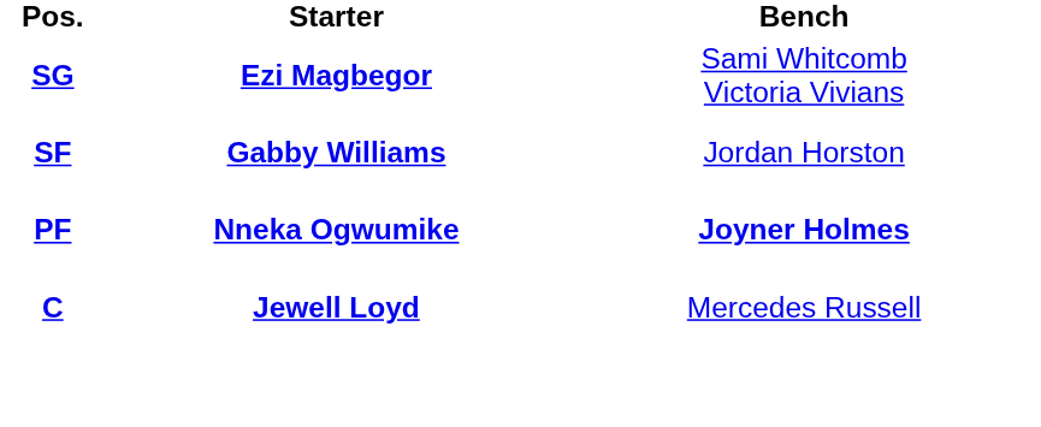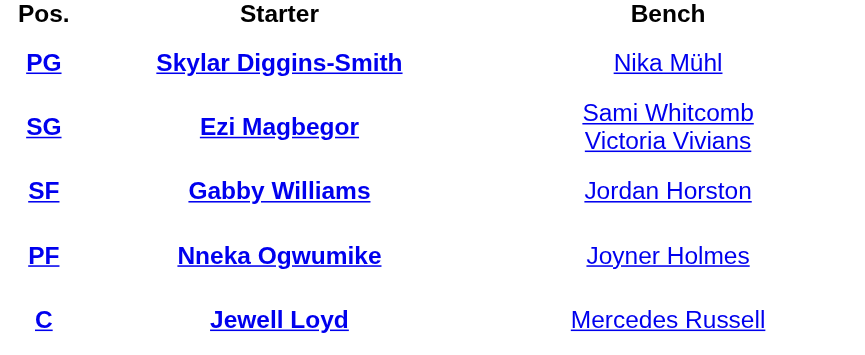+ row: PG | Skylar Diggins-Smith | Nika Mühl
PF | Bench: bold -> normal
